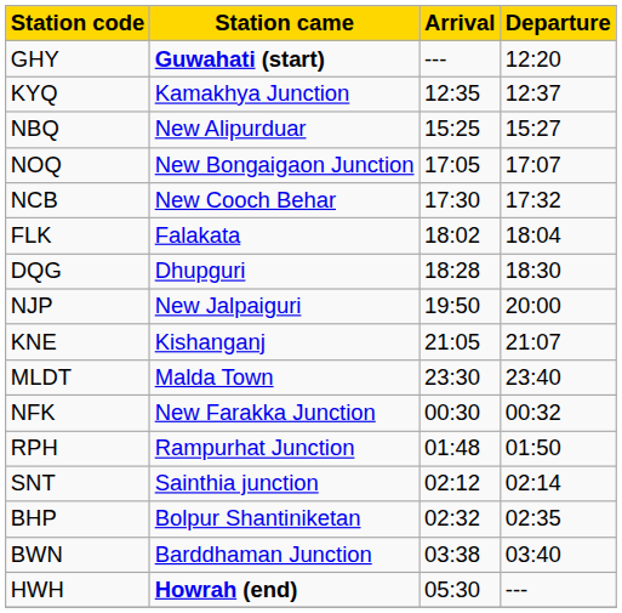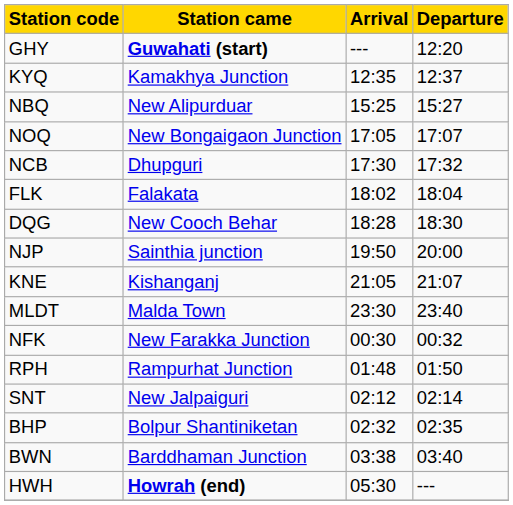NCB | Station came: New Cooch Behar -> Dhupguri
DQG | Station came: Dhupguri -> New Cooch Behar
NJP | Station came: New Jalpaiguri -> Sainthia junction
SNT | Station came: Sainthia junction -> New Jalpaiguri
